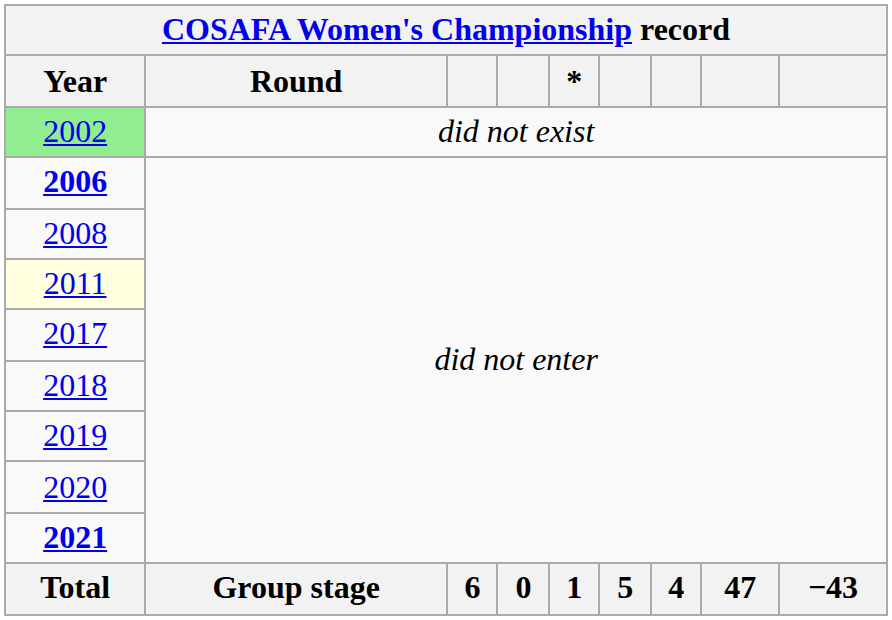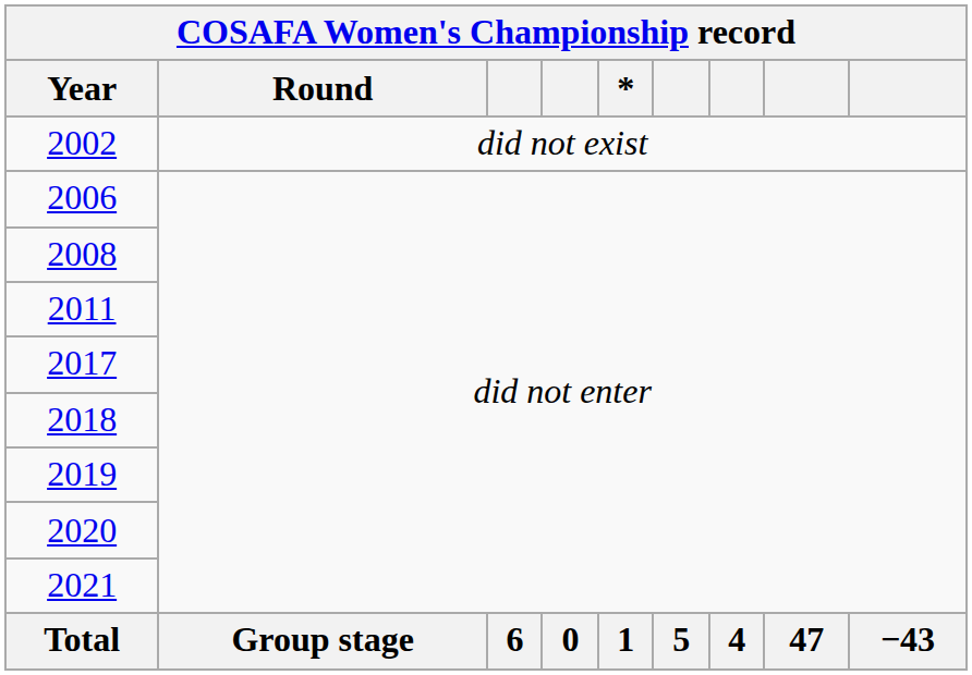2002 | Year: lightgreen background -> no background
2006 | Year: bold -> normal
2011 | Year: lightyellow background -> no background
2021 | Year: bold -> normal
